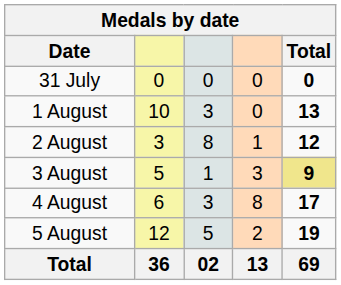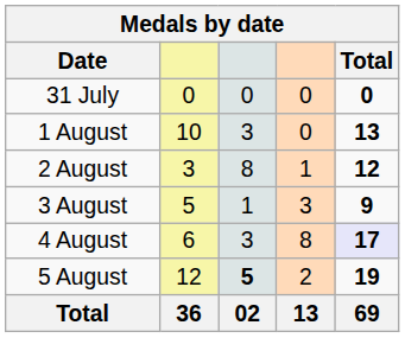3 August | Total: khaki background -> no background
4 August | Total: no background -> lavender background
5 August | column 3: normal -> bold
